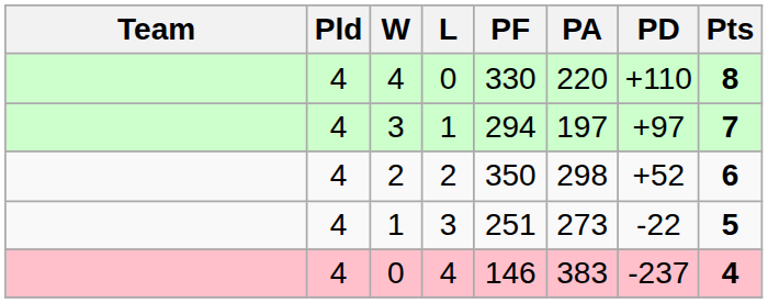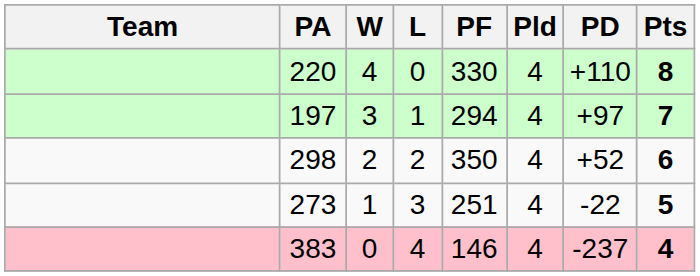columns swapped: Pld <-> PA
